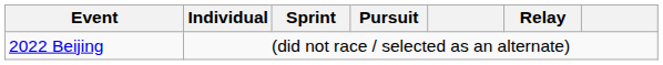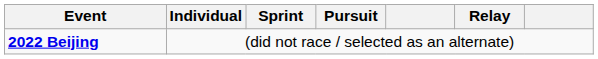2022 Beijing | Event: normal -> bold
